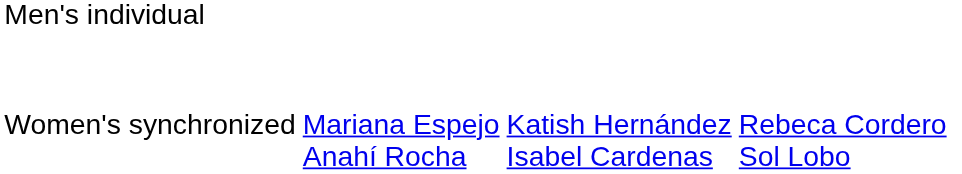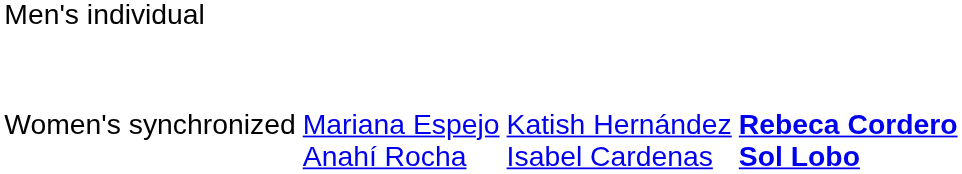Women's synchronized | column 4: normal -> bold
